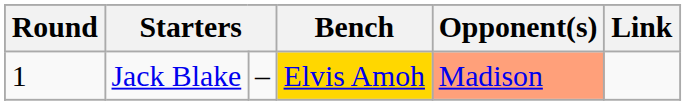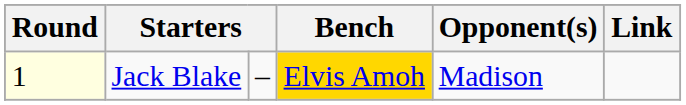Jack Blake | Round: no background -> lightyellow background
Jack Blake | Opponent(s): lightsalmon background -> no background
